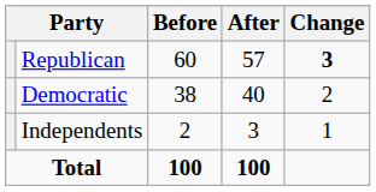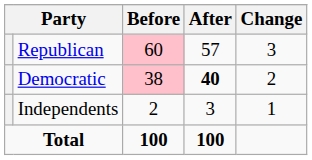Republican | Before: no background -> pink background
Republican | Change: bold -> normal
Democratic | Before: no background -> pink background
Democratic | After: normal -> bold
